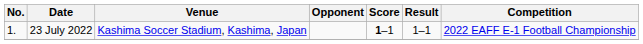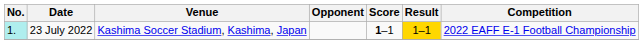23 July 2022 | No.: no background -> paleturquoise background
23 July 2022 | Result: no background -> gold background
